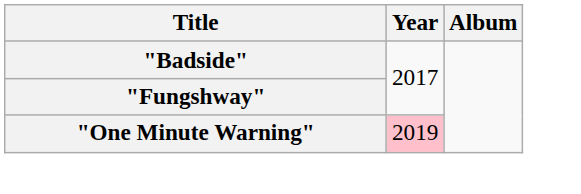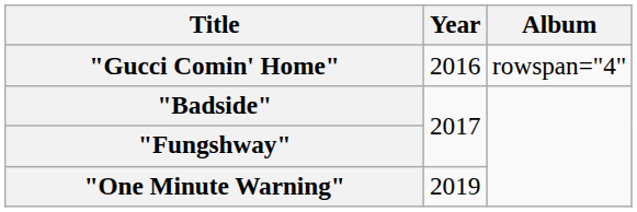+ row: "Gucci Comin' Home" | 2016 | rowspan="4"
"One Minute Warning" | Year: pink background -> no background
